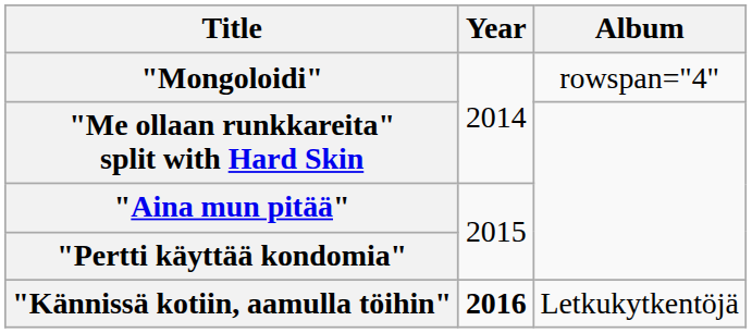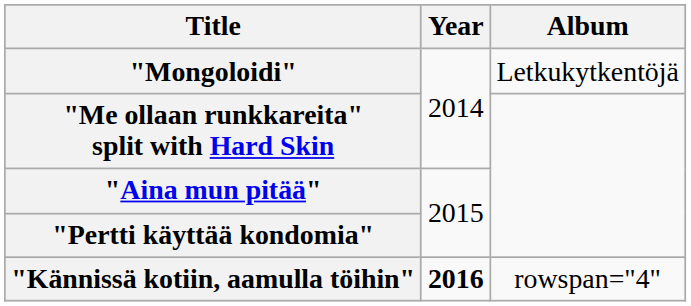"Mongoloidi" | Album: rowspan="4" -> Letkukytkentöjä
"Kännissä kotiin, aamulla töihin" | Album: Letkukytkentöjä -> rowspan="4"
